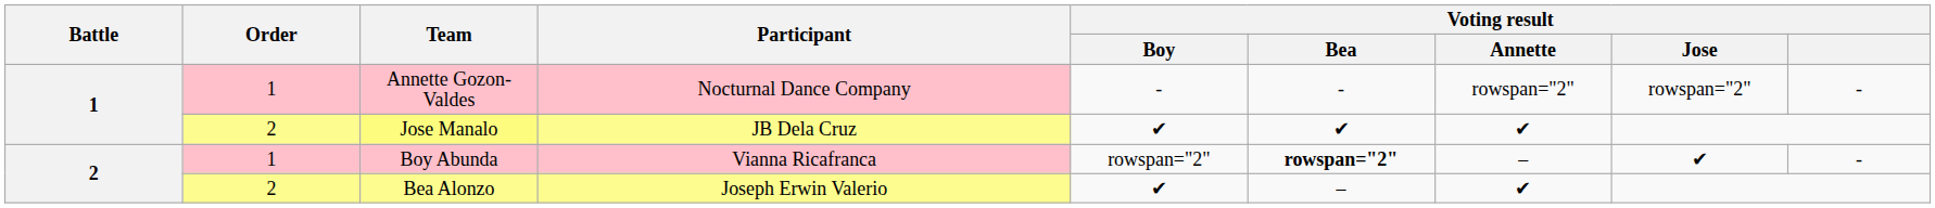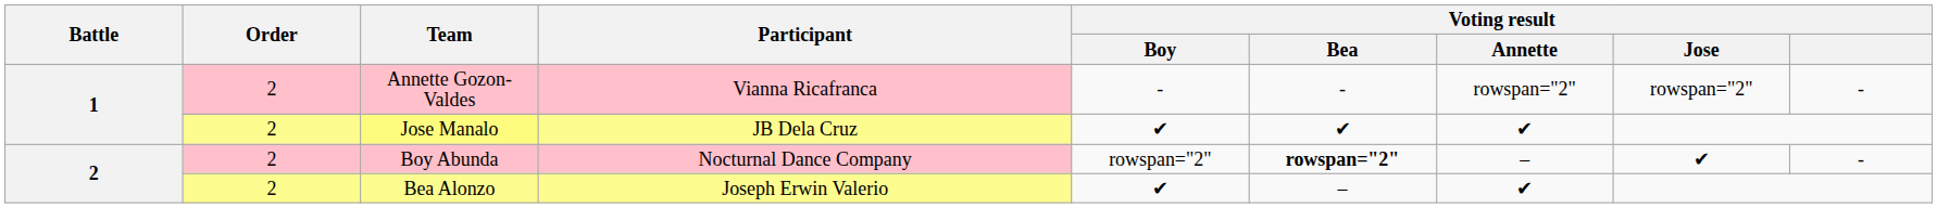Annette Gozon-Valdes | Order: 1 -> 2
Annette Gozon-Valdes | Participant: Nocturnal Dance Company -> Vianna Ricafranca
Boy Abunda | Order: 1 -> 2
Boy Abunda | Participant: Vianna Ricafranca -> Nocturnal Dance Company
